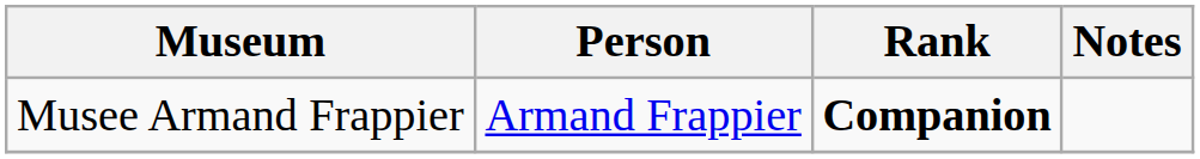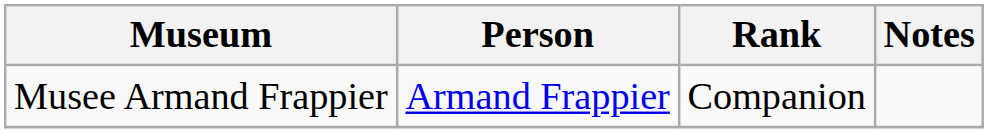Musee Armand Frappier | Rank: bold -> normal
